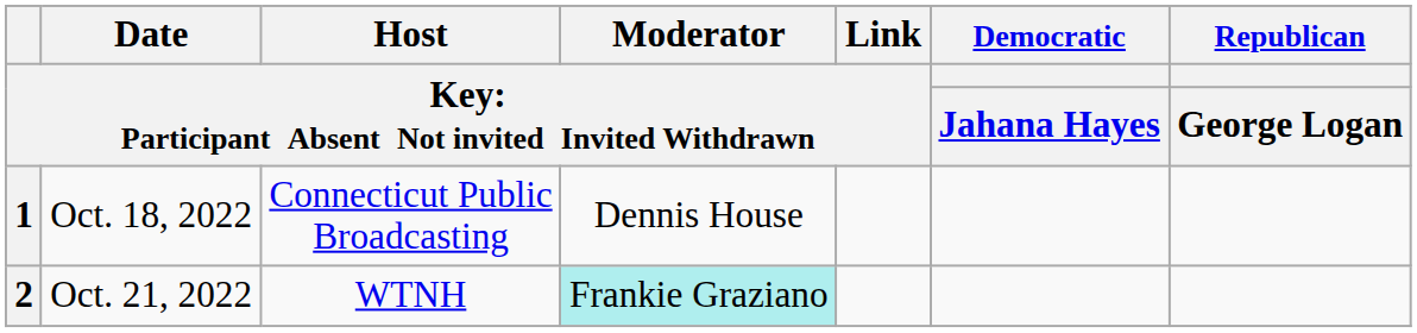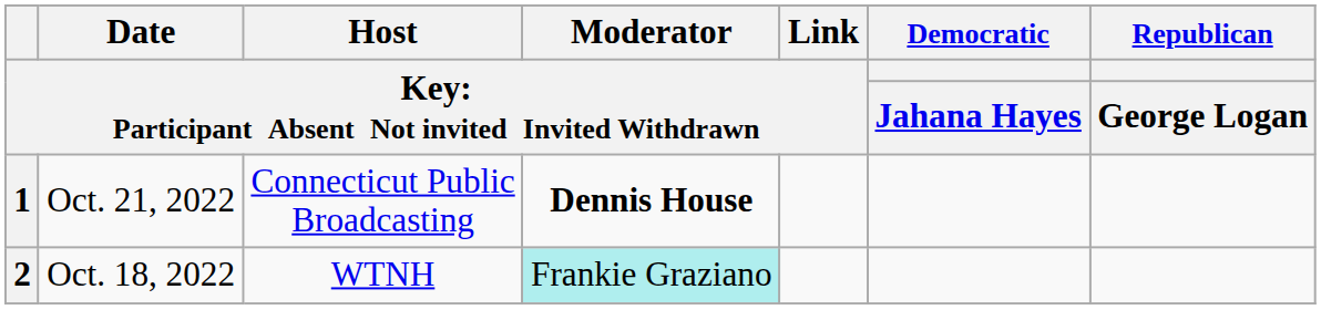1 | column 2: Oct. 18, 2022 -> Oct. 21, 2022
1 | column 4: normal -> bold
2 | column 2: Oct. 21, 2022 -> Oct. 18, 2022
